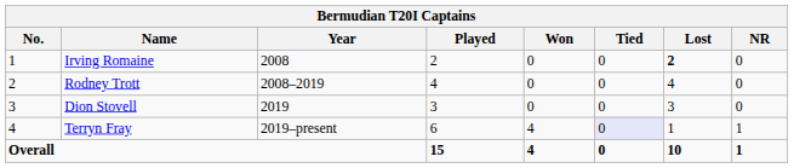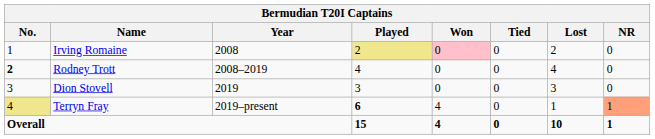Irving Romaine | Played: no background -> khaki background
Irving Romaine | Won: no background -> pink background
Irving Romaine | Lost: bold -> normal
Rodney Trott | No.: normal -> bold
Terryn Fray | No.: no background -> khaki background
Terryn Fray | Played: normal -> bold
Terryn Fray | Tied: lavender background -> no background
Terryn Fray | NR: no background -> lightsalmon background
